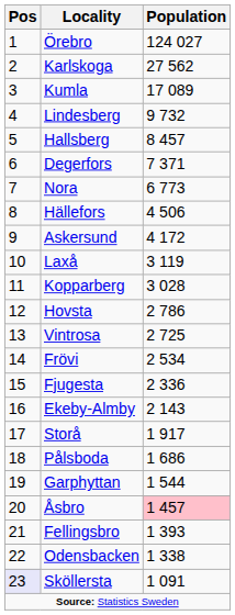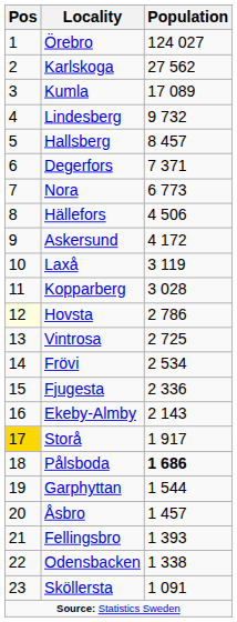Hovsta | Pos: no background -> lightyellow background
Storå | Pos: no background -> gold background
Pålsboda | Population: normal -> bold
Åsbro | Population: pink background -> no background
Sköllersta | Pos: lavender background -> no background
